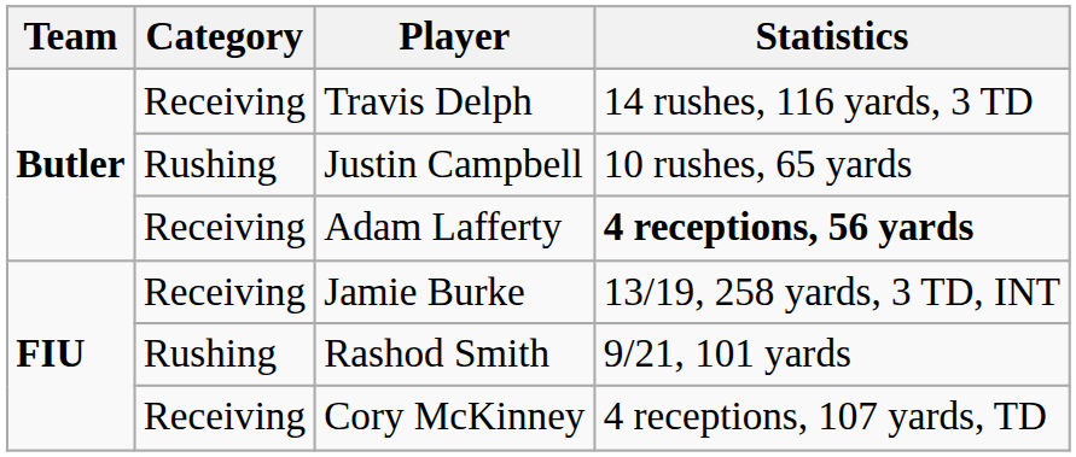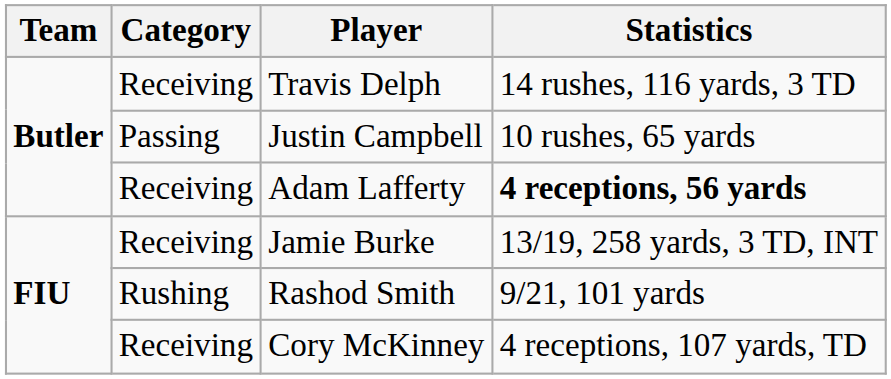Justin Campbell | Category: Rushing -> Passing
